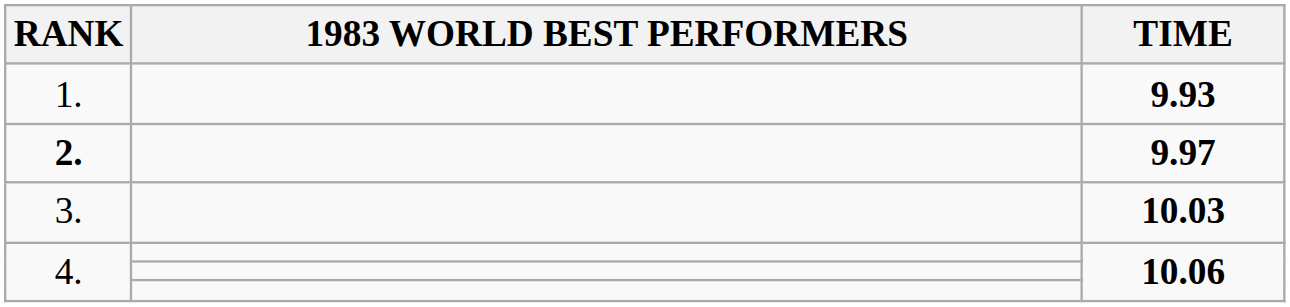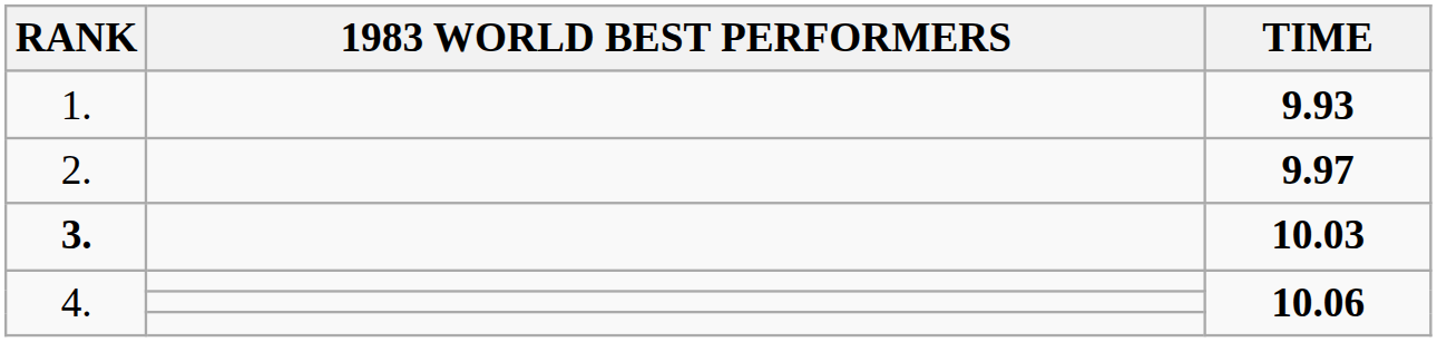2. | RANK: bold -> normal
3. | RANK: normal -> bold
